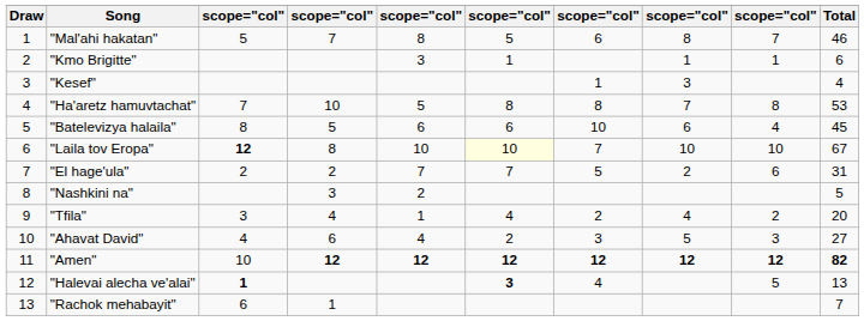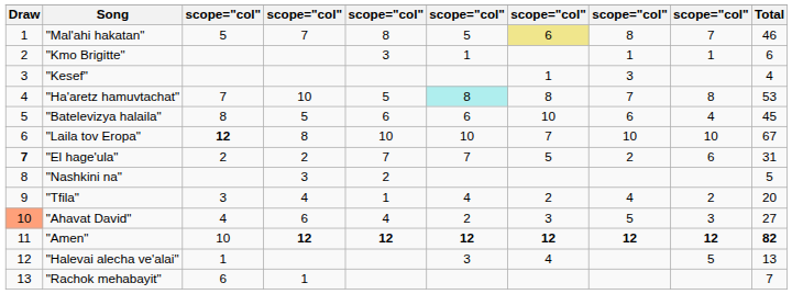"Mal'ahi hakatan" | column 7: no background -> khaki background
"Ha'aretz hamuvtachat" | column 6: no background -> paleturquoise background
"Laila tov Eropa" | column 6: lightyellow background -> no background
"El hage'ula" | Draw: normal -> bold
"Ahavat David" | Draw: no background -> lightsalmon background
"Halevai alecha ve'alai" | column 3: bold -> normal
"Halevai alecha ve'alai" | column 6: bold -> normal
